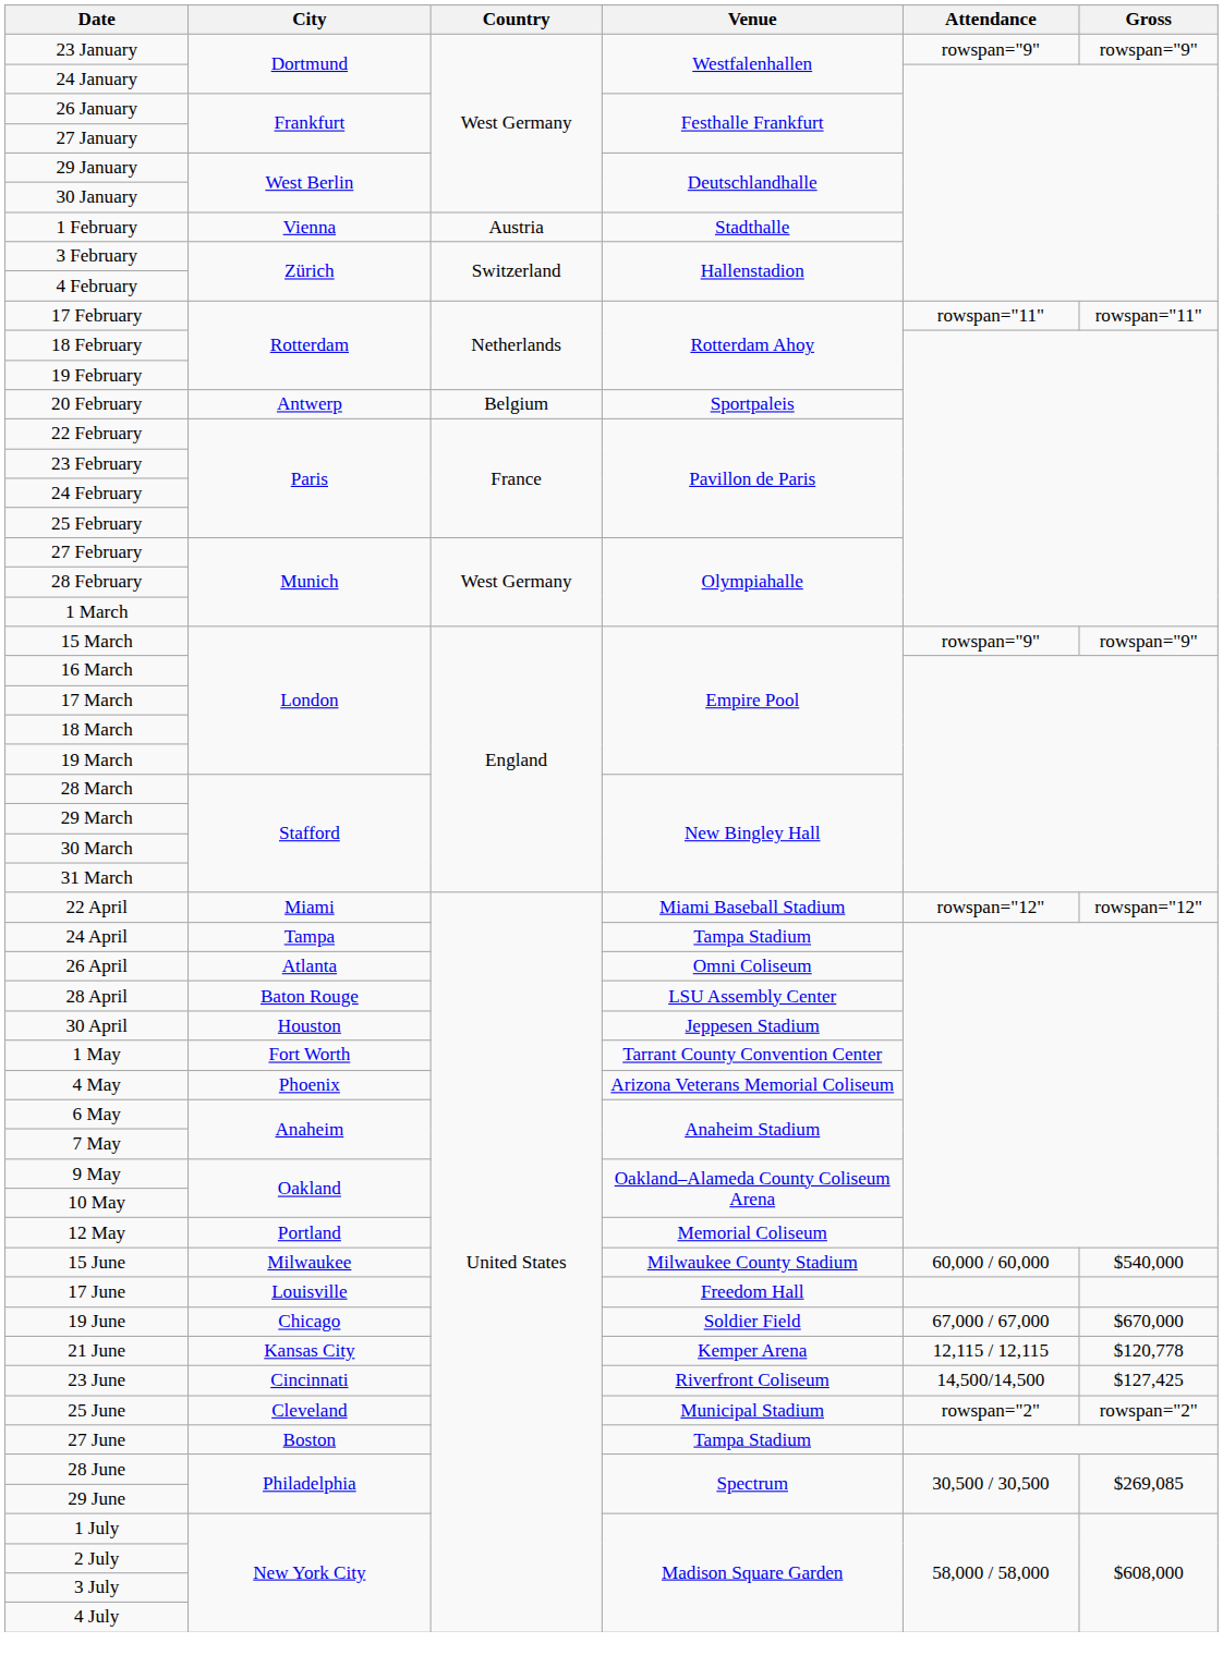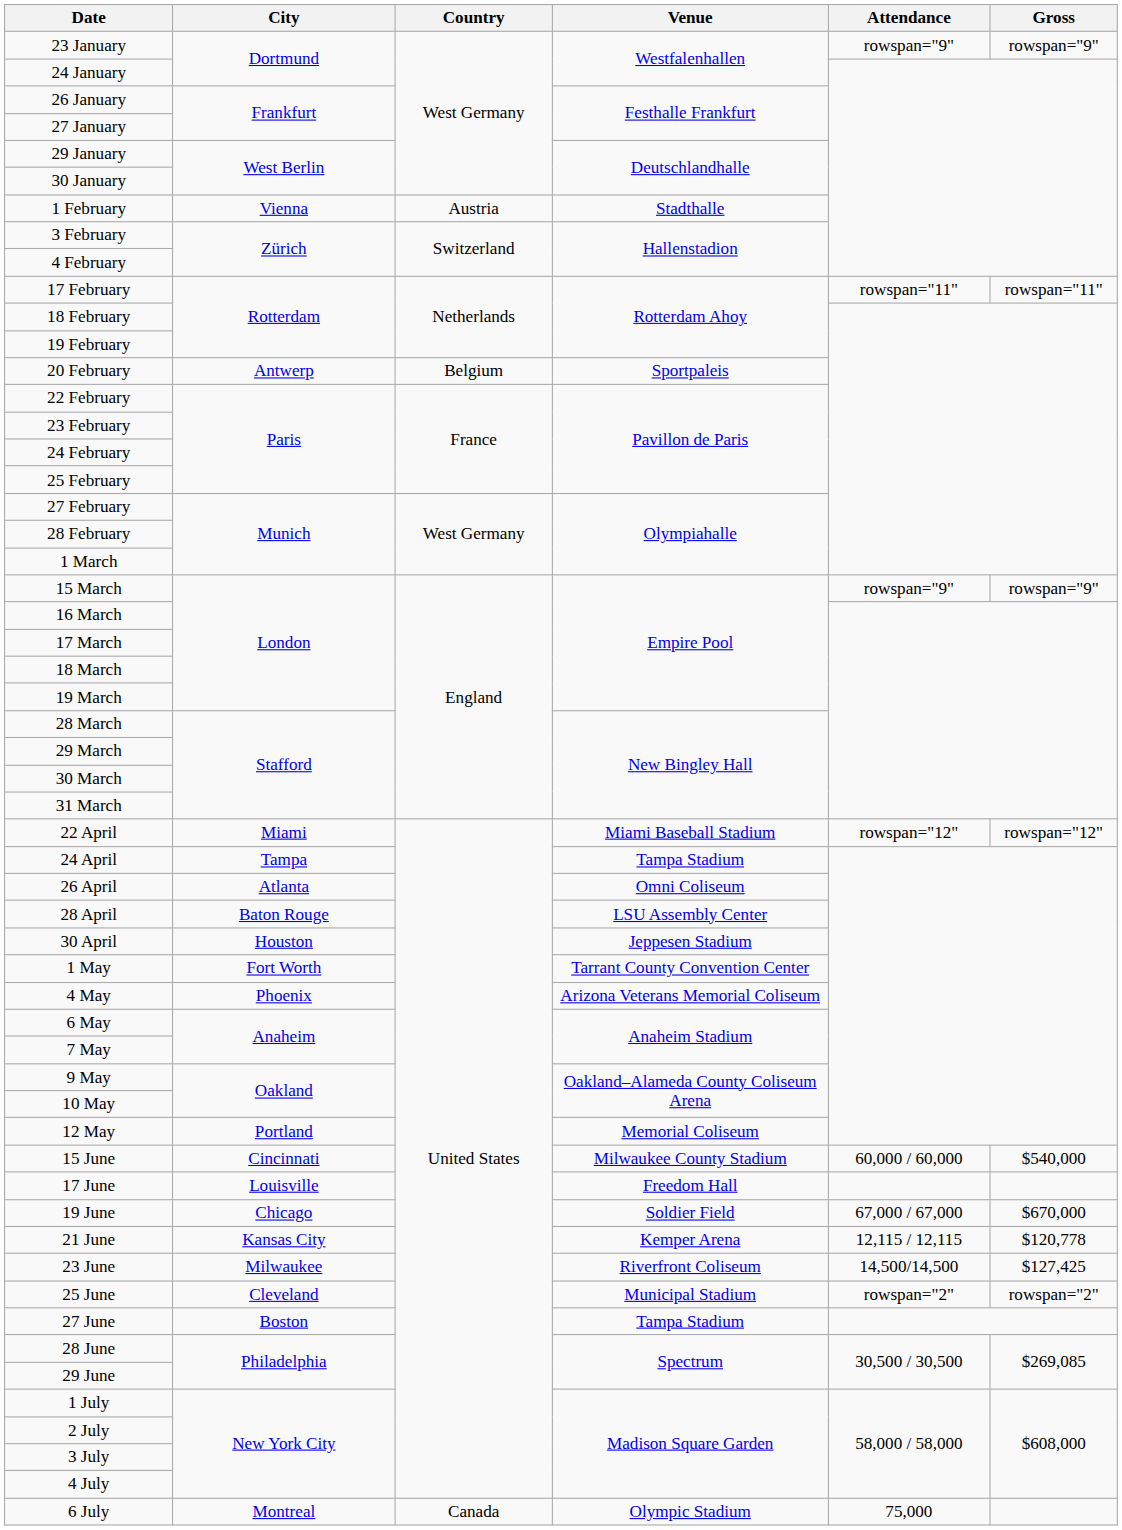15 June | City: Milwaukee -> Cincinnati
23 June | City: Cincinnati -> Milwaukee
+ row: 6 July | Montreal | Canada | Olympic Stadium | 75,000
